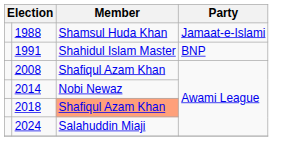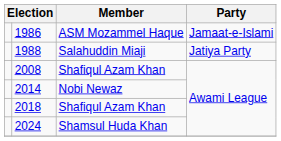+ row: 1986 | ASM Mozammel Haque | Jamaat-e-Islami
1988 | Member: Shamsul Huda Khan -> Salahuddin Miaji
1988 | Party: Jamaat-e-Islami -> Jatiya Party
- row: 1991 | Shahidul Islam Master | BNP
2018 | Member: lightsalmon background -> no background
2024 | Member: Salahuddin Miaji -> Shamsul Huda Khan
